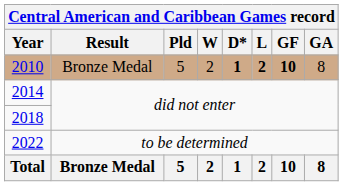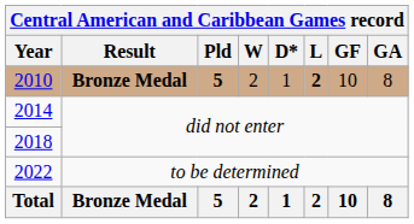2010 | Central American and Caribbean Games record / Result: normal -> bold
2010 | Central American and Caribbean Games record / Pld: normal -> bold
2010 | Central American and Caribbean Games record / D*: bold -> normal
2010 | Central American and Caribbean Games record / GF: bold -> normal
